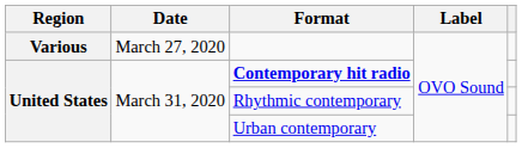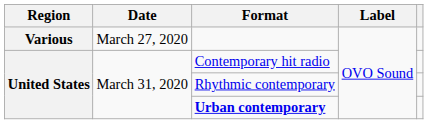Contemporary hit radio | Format: bold -> normal
Urban contemporary | Format: normal -> bold
